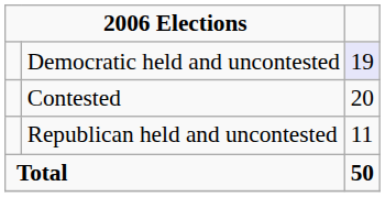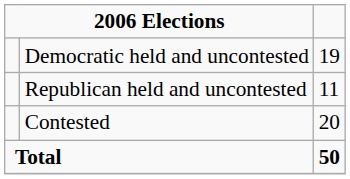Democratic held and uncontested | column 3: lavender background -> no background
rows swapped: Contested <-> Republican held and uncontested
